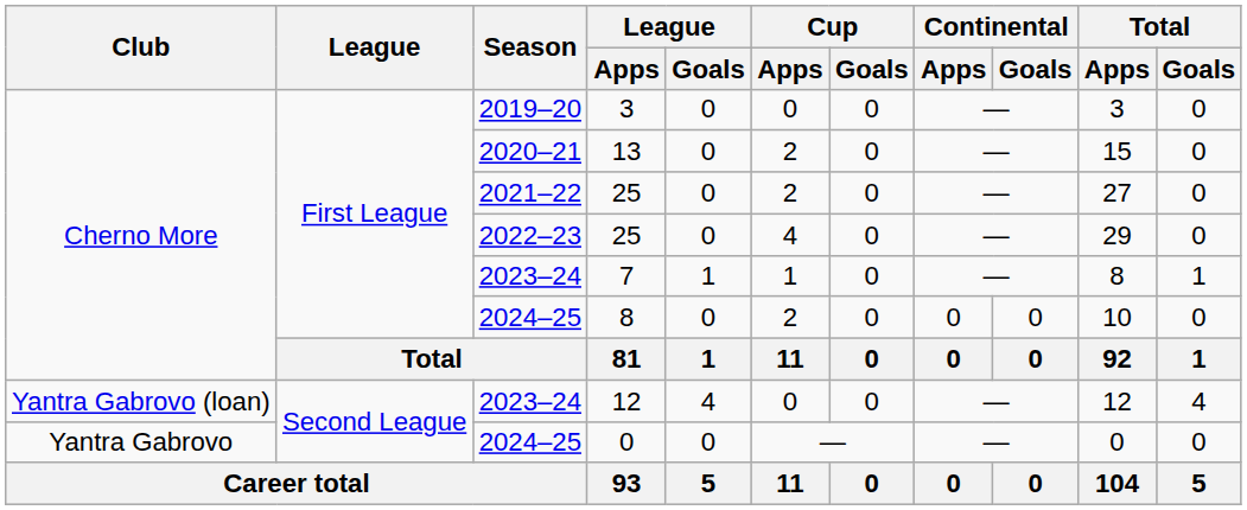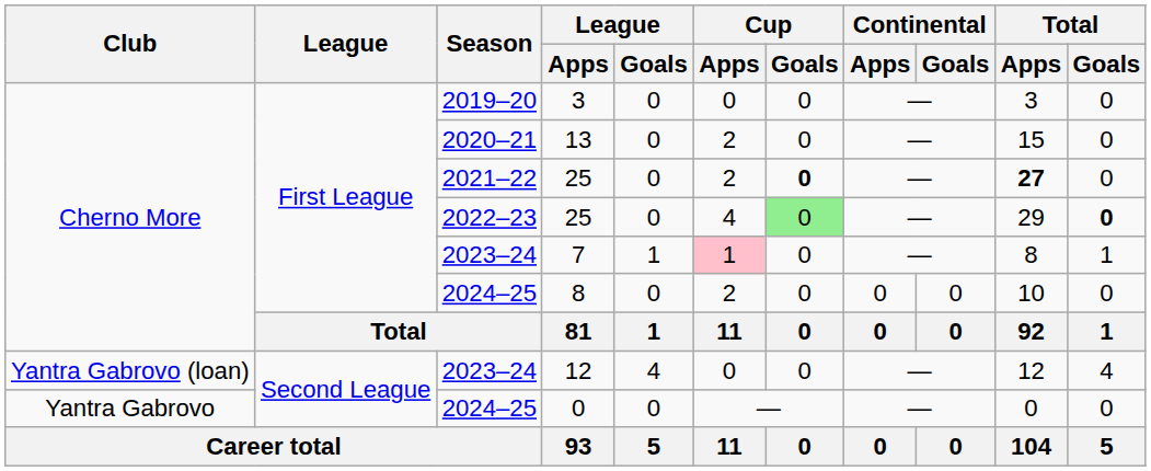2021–22 / 25 | Cup / Goals: normal -> bold
2021–22 / 25 | Total / Apps: normal -> bold
2022–23 / 25 | Cup / Goals: no background -> lightgreen background
2022–23 / 25 | Total / Goals: normal -> bold
7 | Cup / Apps: no background -> pink background
